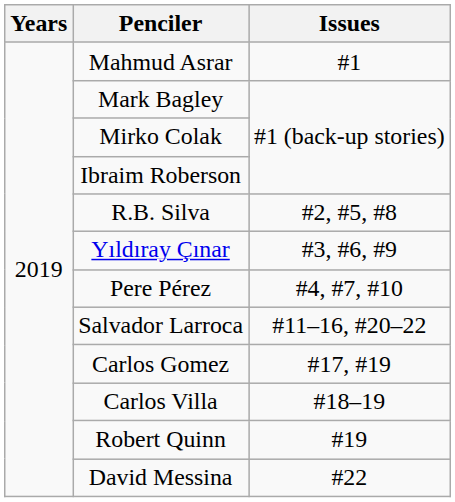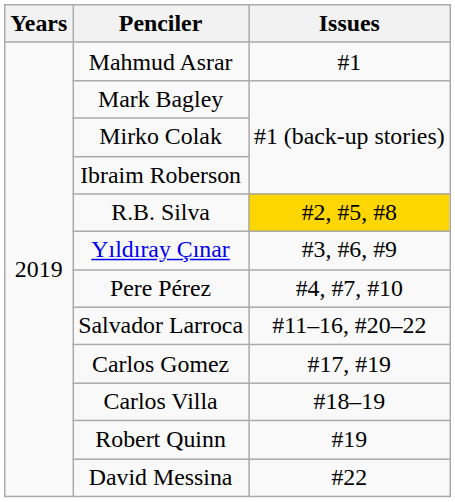R.B. Silva | Issues: no background -> gold background
